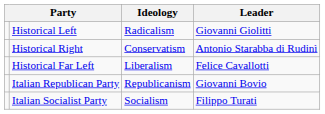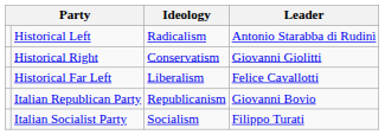Historical Left | Leader: Giovanni Giolitti -> Antonio Starabba di Rudinì
Historical Right | Leader: Antonio Starabba di Rudinì -> Giovanni Giolitti
